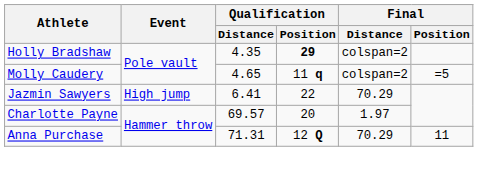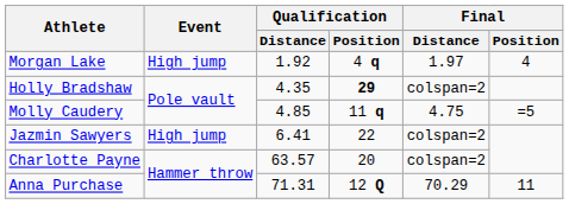+ row: Morgan Lake | High jump | 1.92 | 4 q | 1.97 | 4
Molly Caudery | Qualification / Distance: 4.65 -> 4.85
Molly Caudery | Final / Distance: colspan=2 -> 4.75
Jazmin Sawyers | Final / Distance: 70.29 -> colspan=2
Charlotte Payne | Qualification / Distance: 69.57 -> 63.57
Charlotte Payne | Final / Distance: 1.97 -> colspan=2
